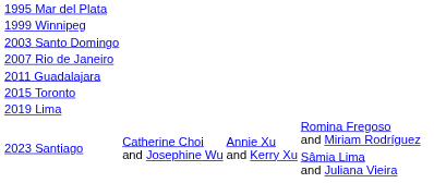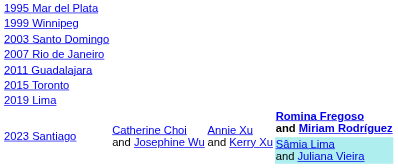2023 Santiago / Romina Fregoso and Miriam Rodríguez | column 4: normal -> bold
2023 Santiago / Sâmia Lima and Juliana Vieira | column 4: no background -> paleturquoise background
